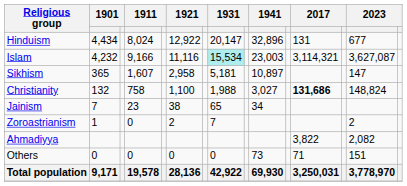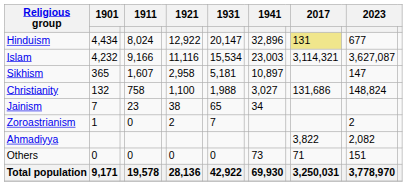Hinduism | column 12: no background -> khaki background
Islam | column 8: paleturquoise background -> no background
Christianity | column 12: bold -> normal
